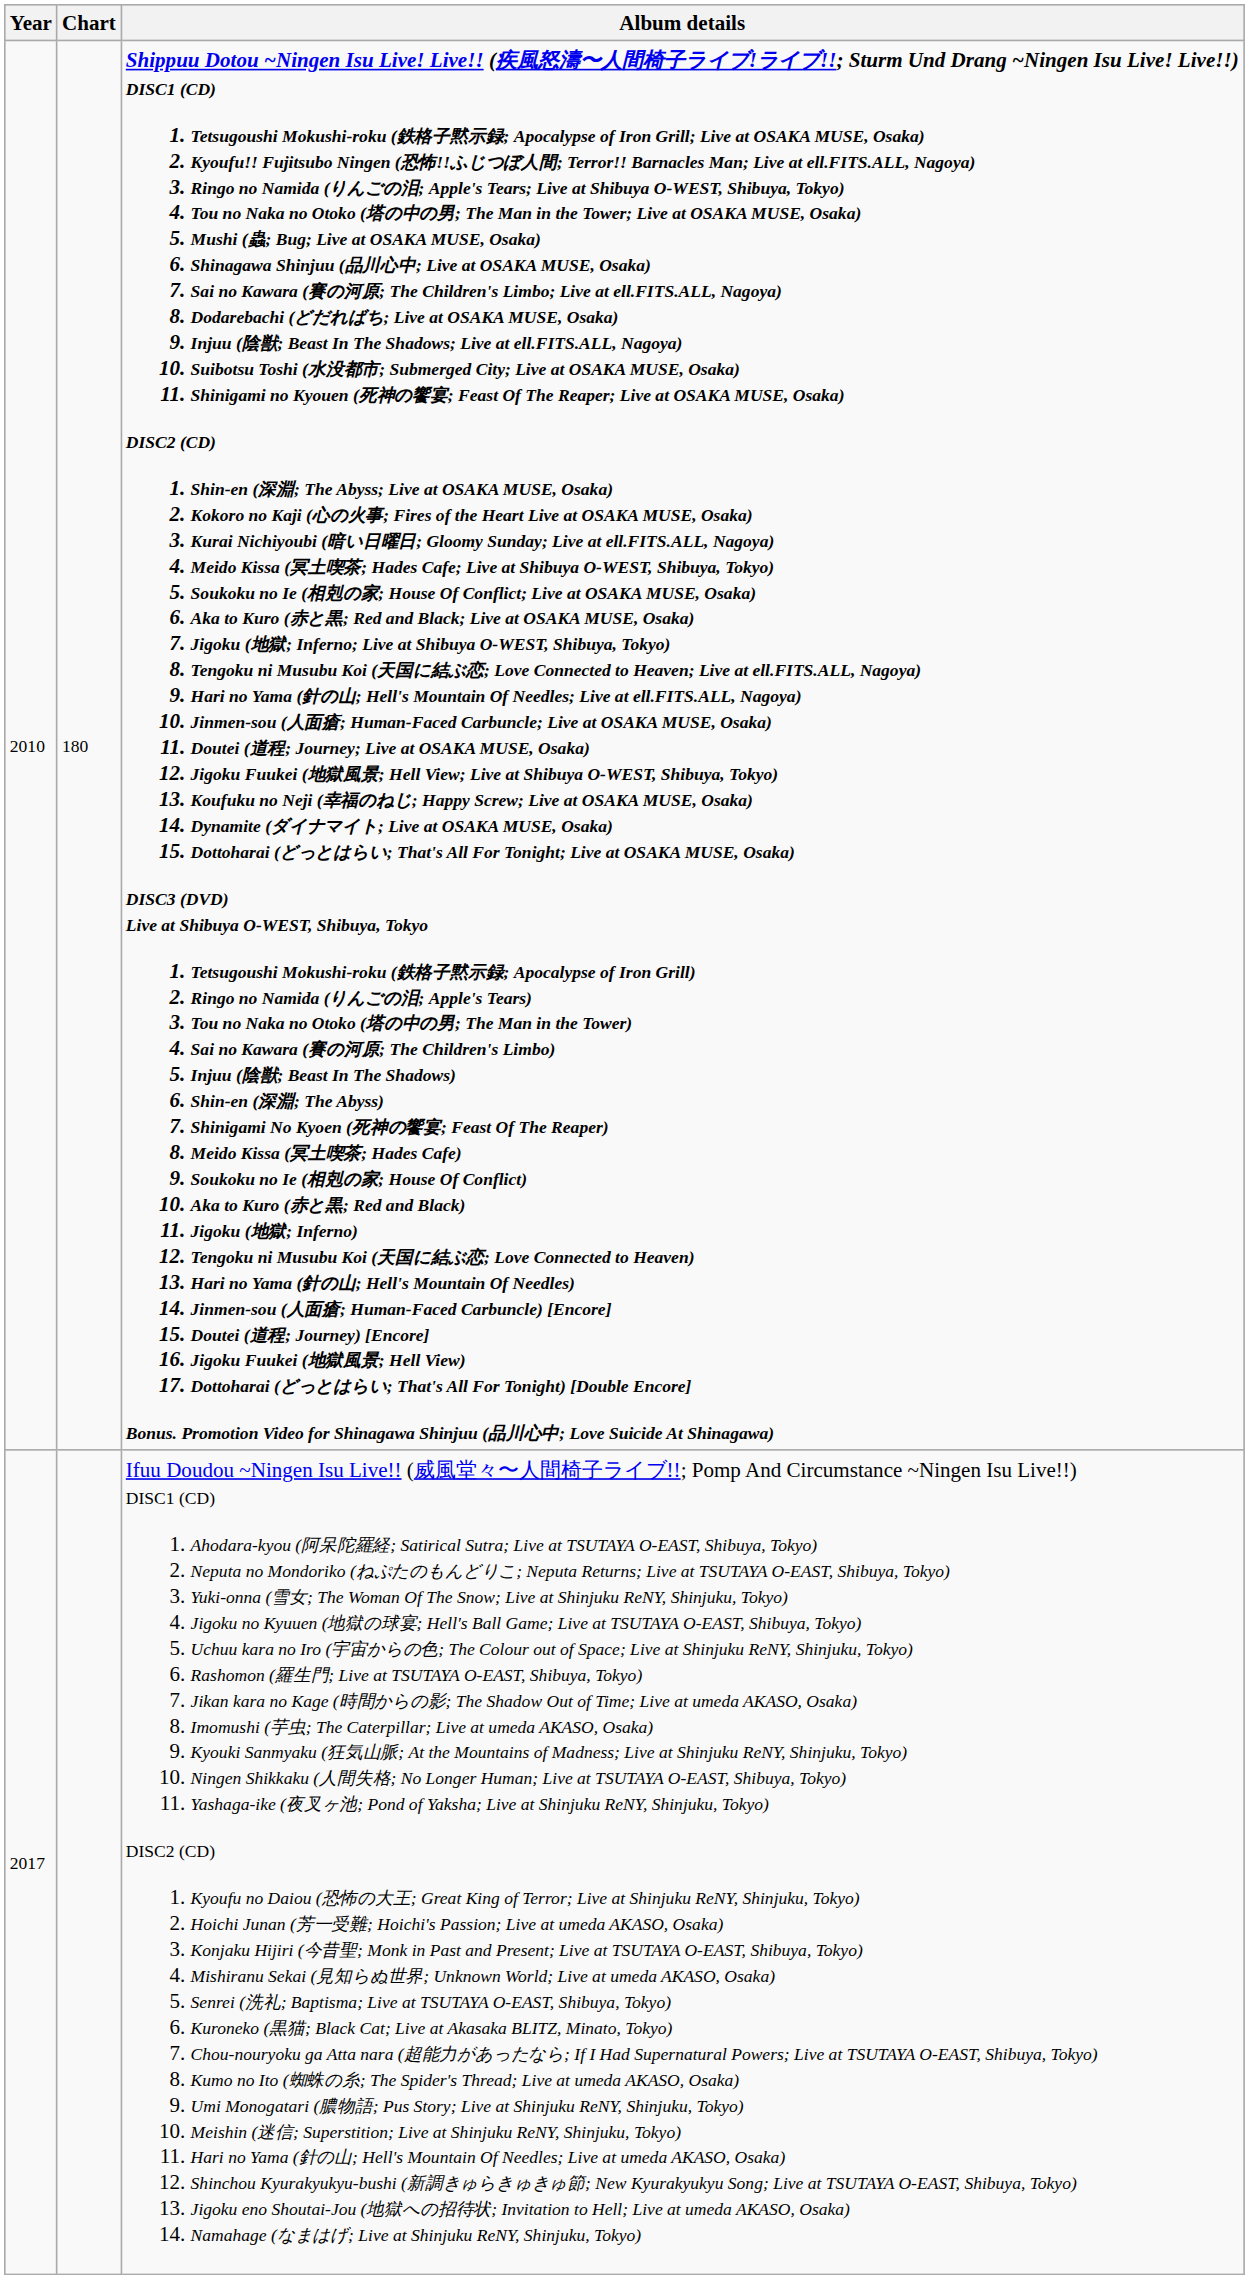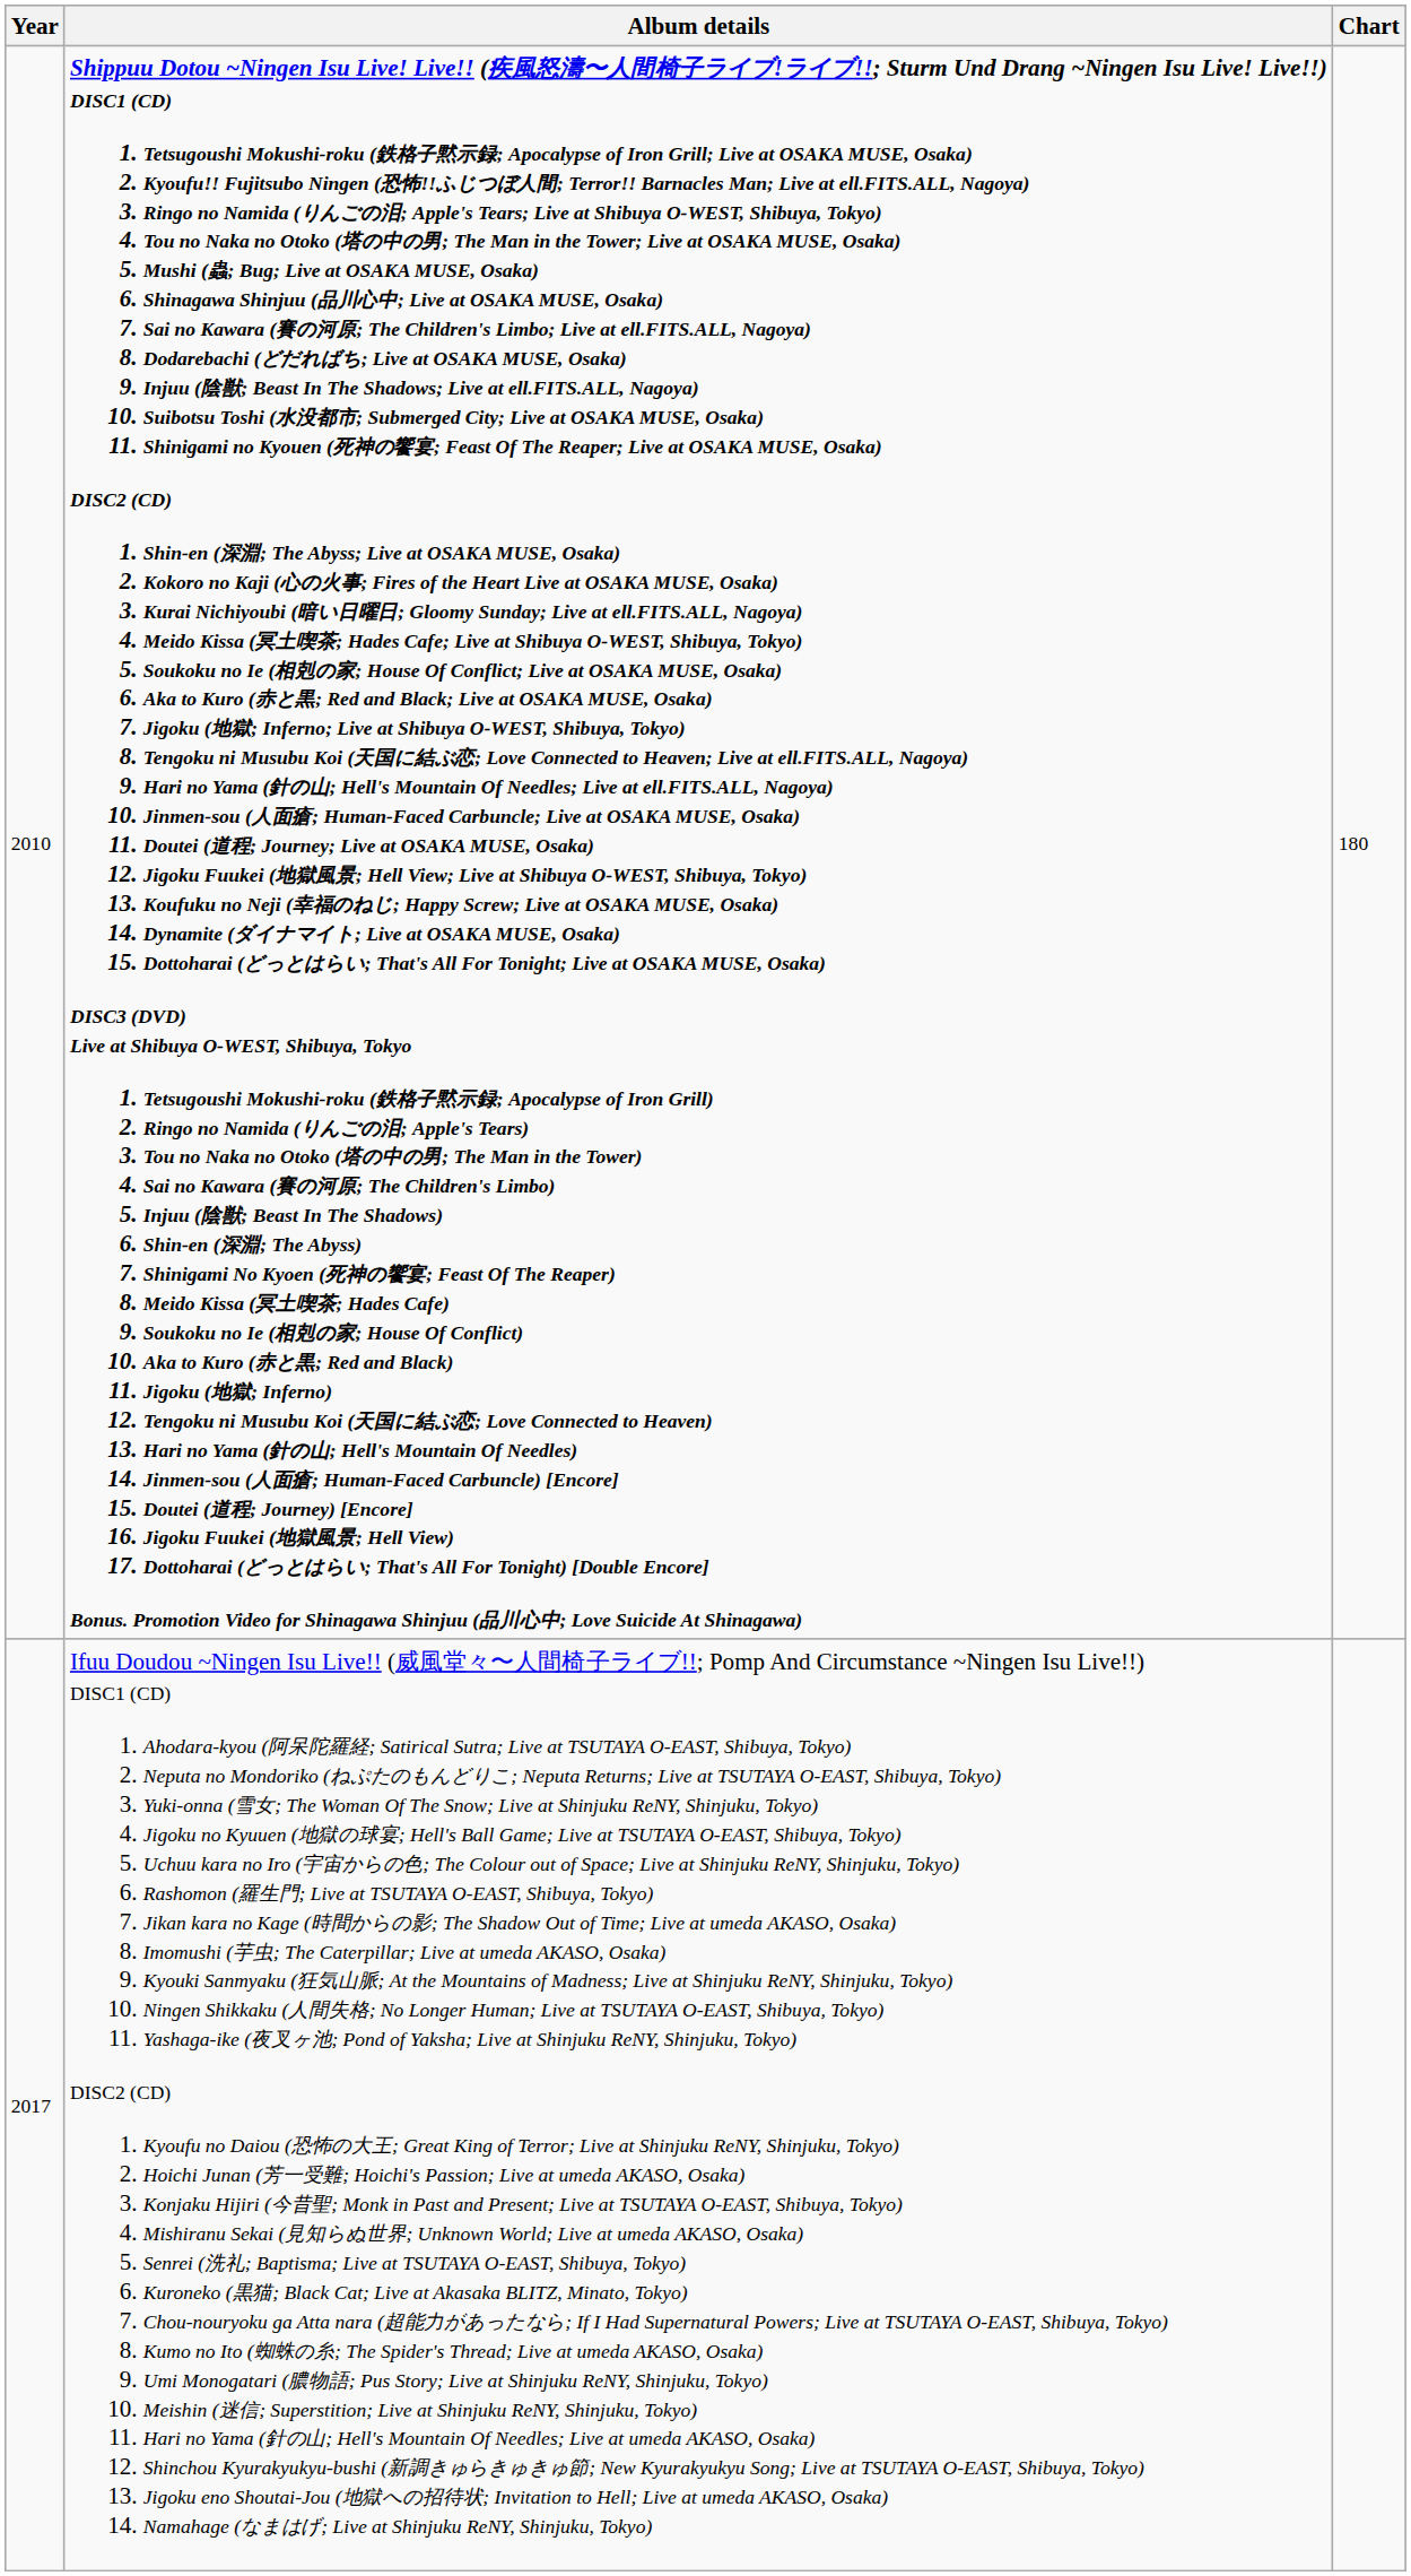columns swapped: Album details <-> Chart
